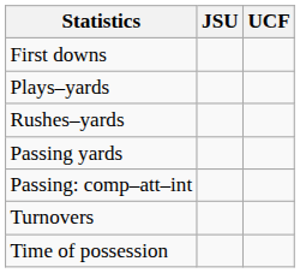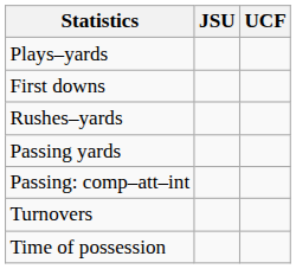rows swapped: First downs <-> Plays–yards
